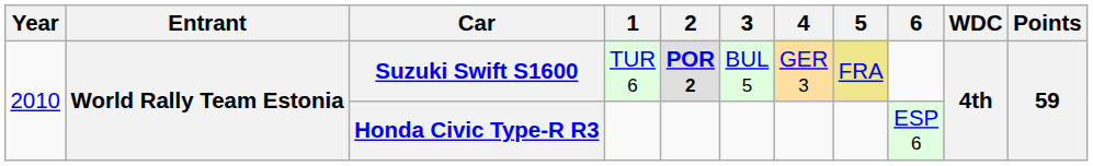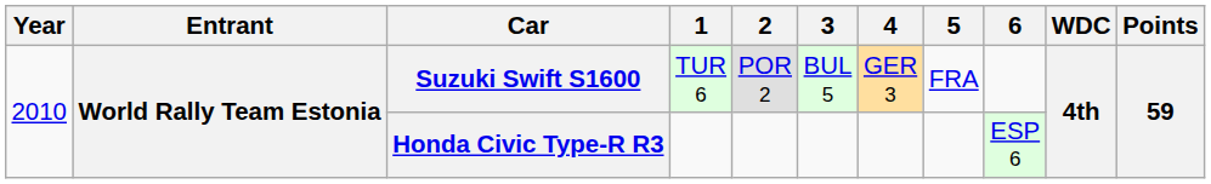Suzuki Swift S1600 | 2: bold -> normal
Suzuki Swift S1600 | 5: khaki background -> no background
